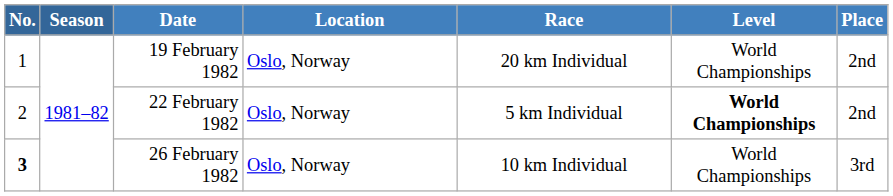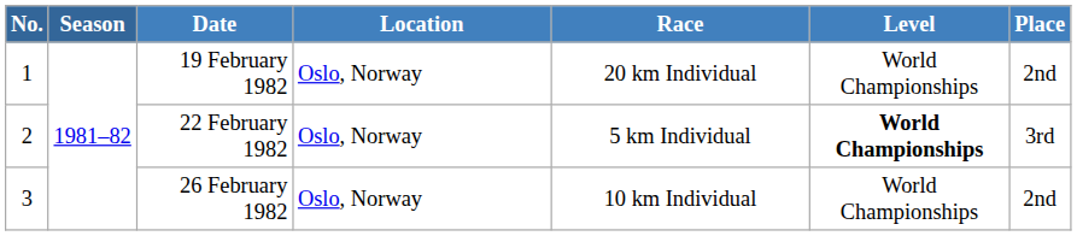22 February 1982 | Place: 2nd -> 3rd
26 February 1982 | No.: bold -> normal
26 February 1982 | Place: 3rd -> 2nd
